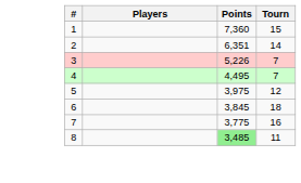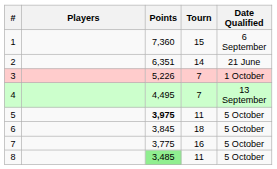+ column: Date Qualified | 6 September | 21 June | 1 October | 13 September | 5 October | 5 October | 5 October | 5 October
5 | Points: normal -> bold
5 | Tourn: 12 -> 11
